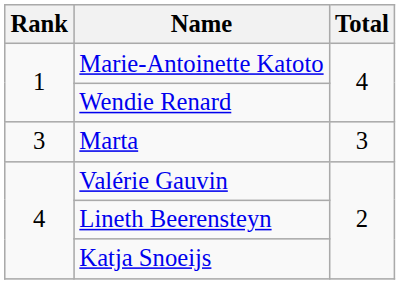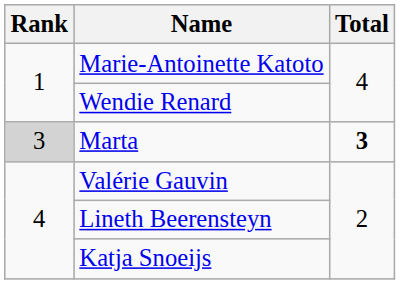Marta | Rank: no background -> lightgrey background
Marta | Total: normal -> bold
